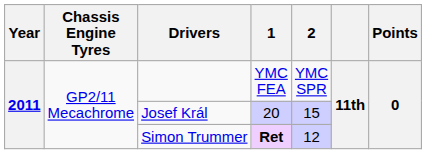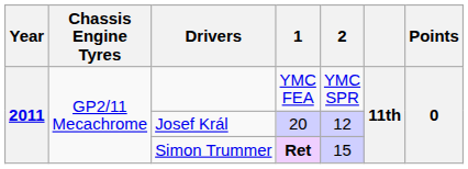Josef Král | 2: 15 -> 12
Simon Trummer | 2: 12 -> 15
